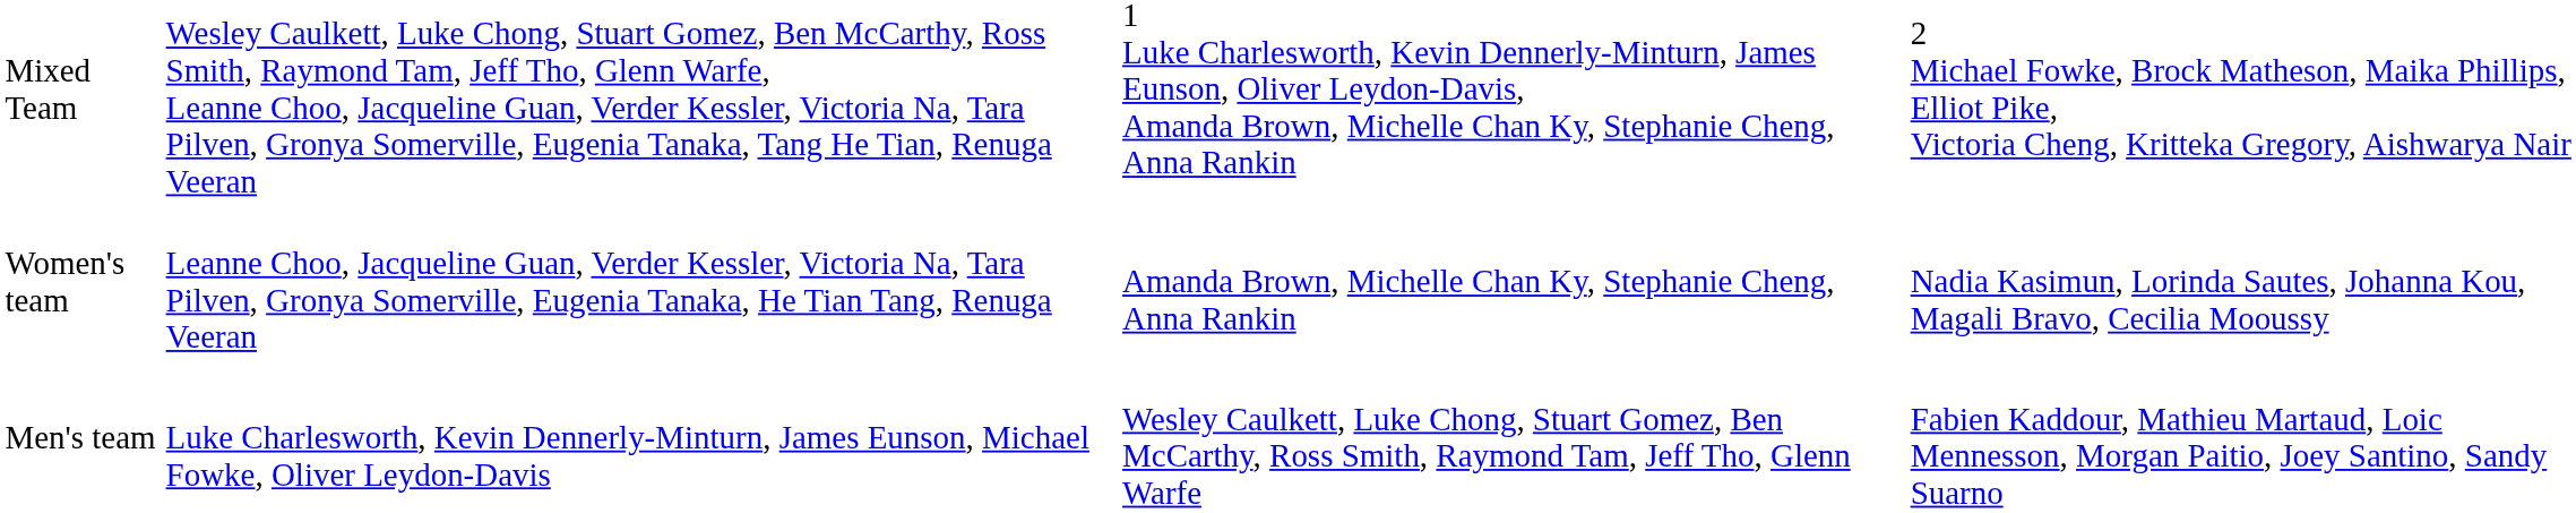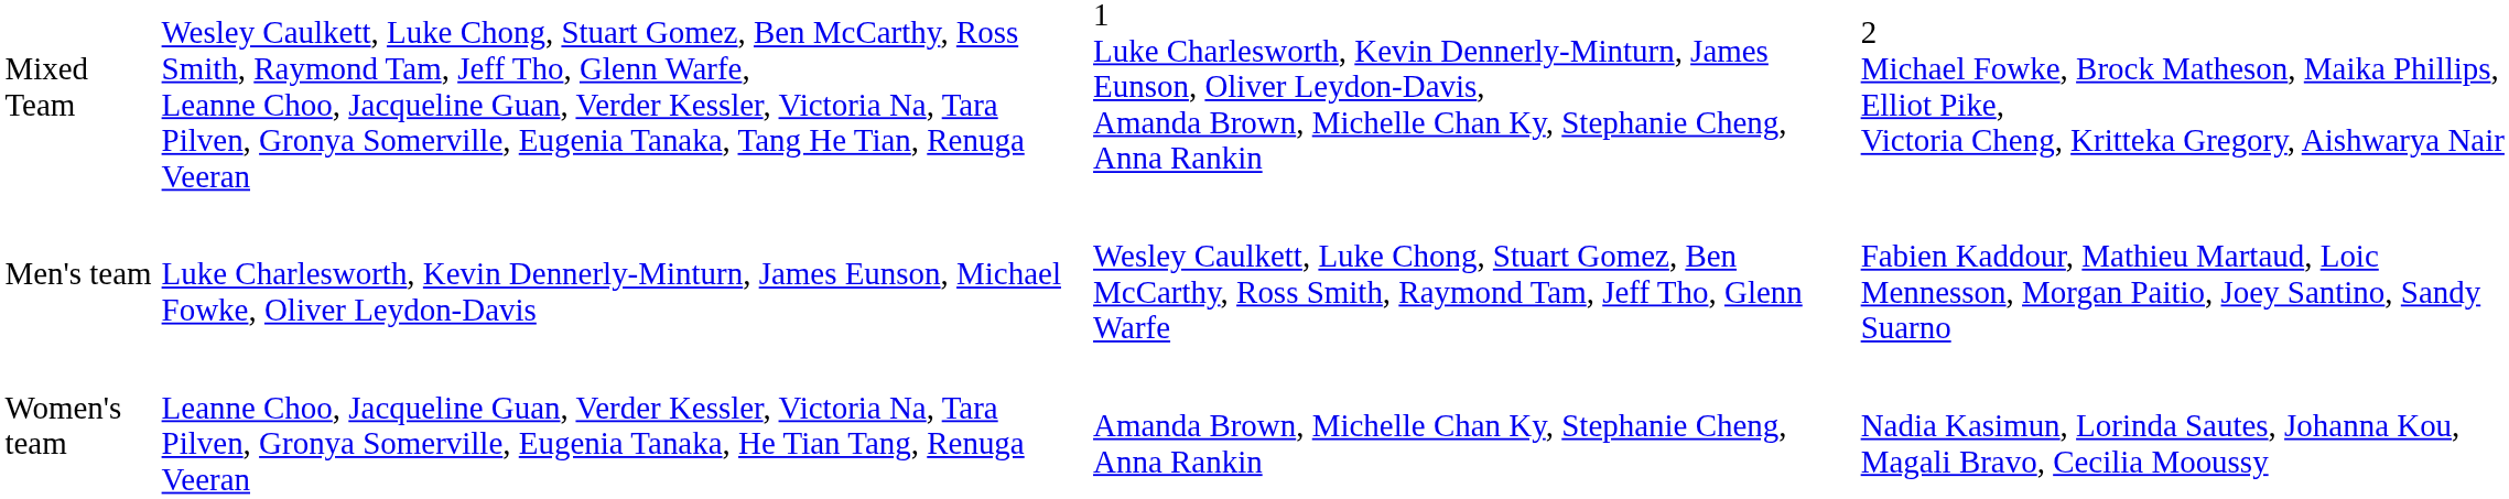rows swapped: Men's team <-> Women's team
